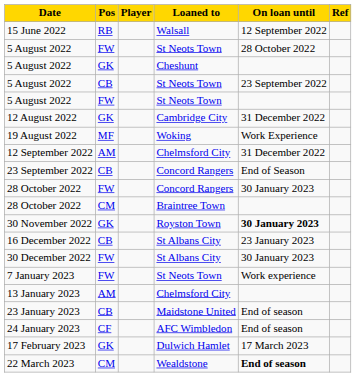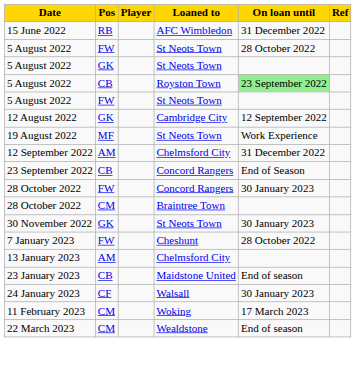15 June 2022 | Loaned to: Walsall -> AFC Wimbledon
15 June 2022 | On loan until: 12 September 2022 -> 31 December 2022
5 August 2022 / GK | Loaned to: Cheshunt -> St Neots Town
5 August 2022 / CB | Loaned to: St Neots Town -> Royston Town
5 August 2022 / CB | On loan until: no background -> lightgreen background
12 August 2022 | On loan until: 31 December 2022 -> 12 September 2022
19 August 2022 | Loaned to: Woking -> St Neots Town
30 November 2022 | Loaned to: Royston Town -> St Neots Town
30 November 2022 | On loan until: bold -> normal
- row: 16 December 2022 | CB | St Albans City | 23 January 2023
- row: 30 December 2022 | FW | St Albans City | 30 January 2023
7 January 2023 | Loaned to: St Neots Town -> Cheshunt
7 January 2023 | On loan until: Work experience -> 28 October 2022
24 January 2023 | Loaned to: AFC Wimbledon -> Walsall
24 January 2023 | On loan until: End of season -> 30 January 2023
+ row: 11 February 2023 | CM | Woking | 17 March 2023
- row: 17 February 2023 | GK | Dulwich Hamlet | 17 March 2023
22 March 2023 | On loan until: bold -> normal
